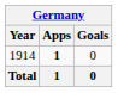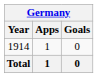1914 | Apps: bold -> normal
